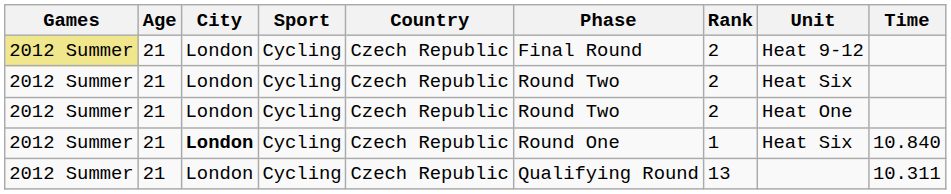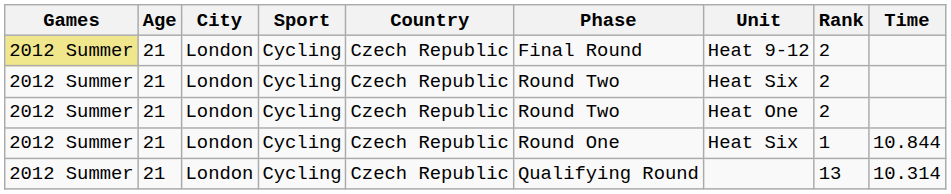columns swapped: Unit <-> Rank
row 5 | City: bold -> normal
row 5 | Time: 10.840 -> 10.844
row 6 | Time: 10.311 -> 10.314
